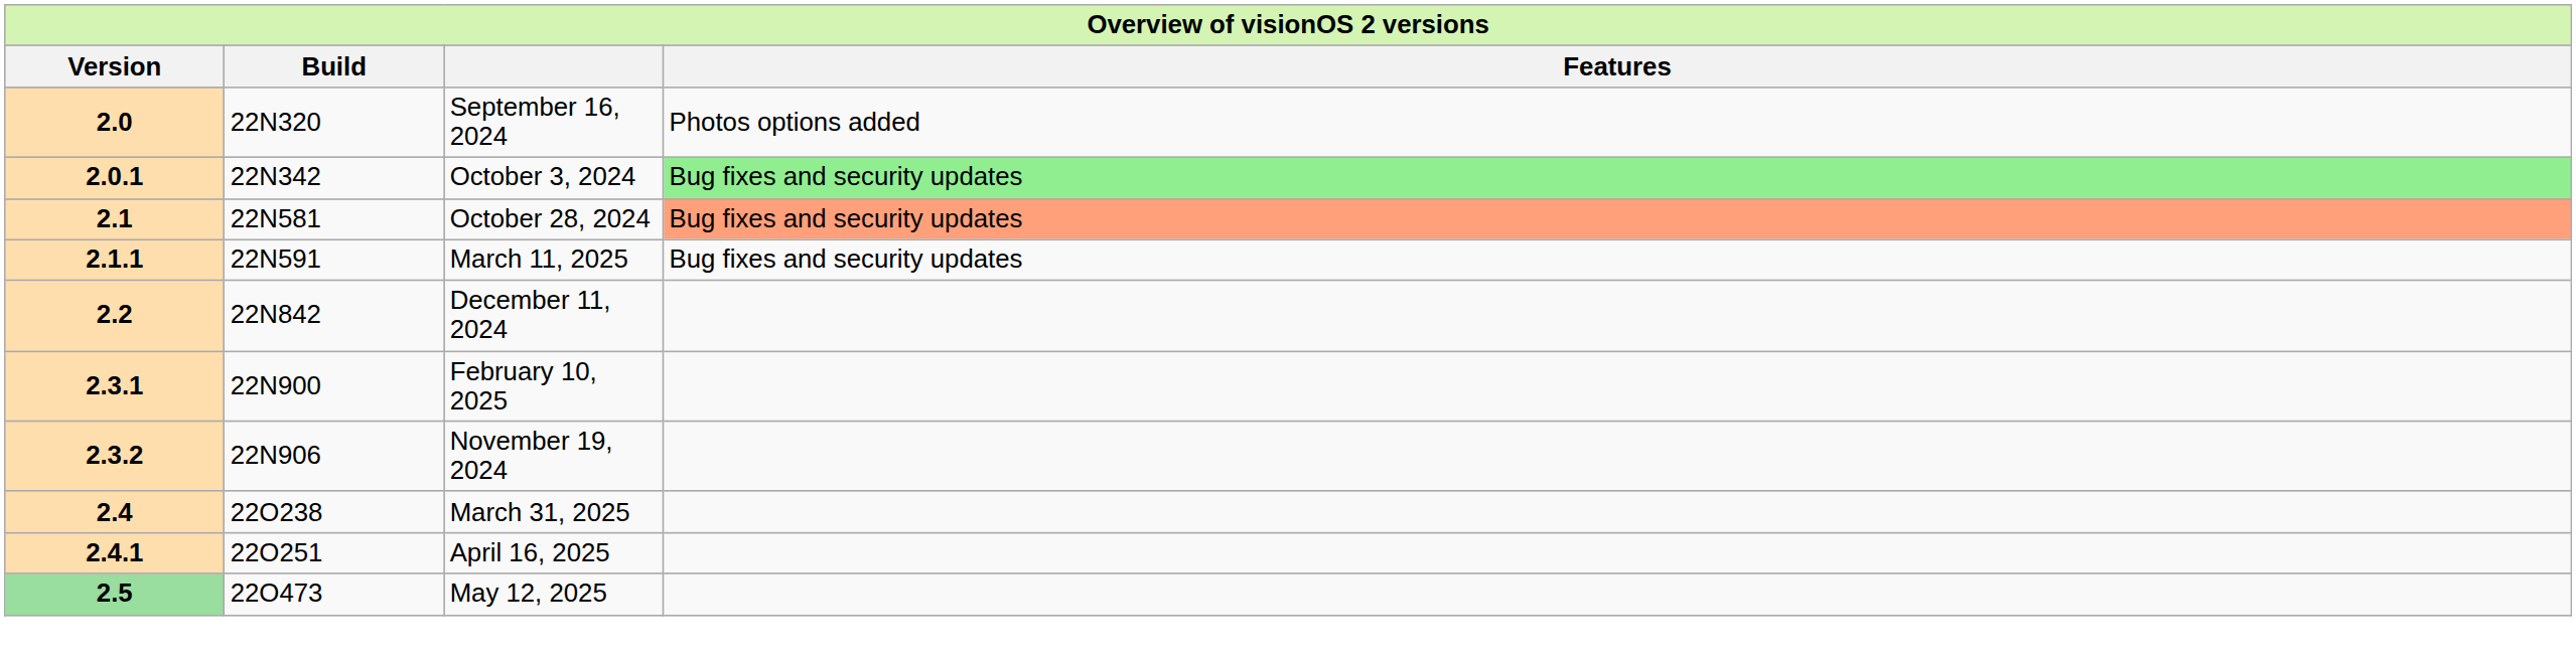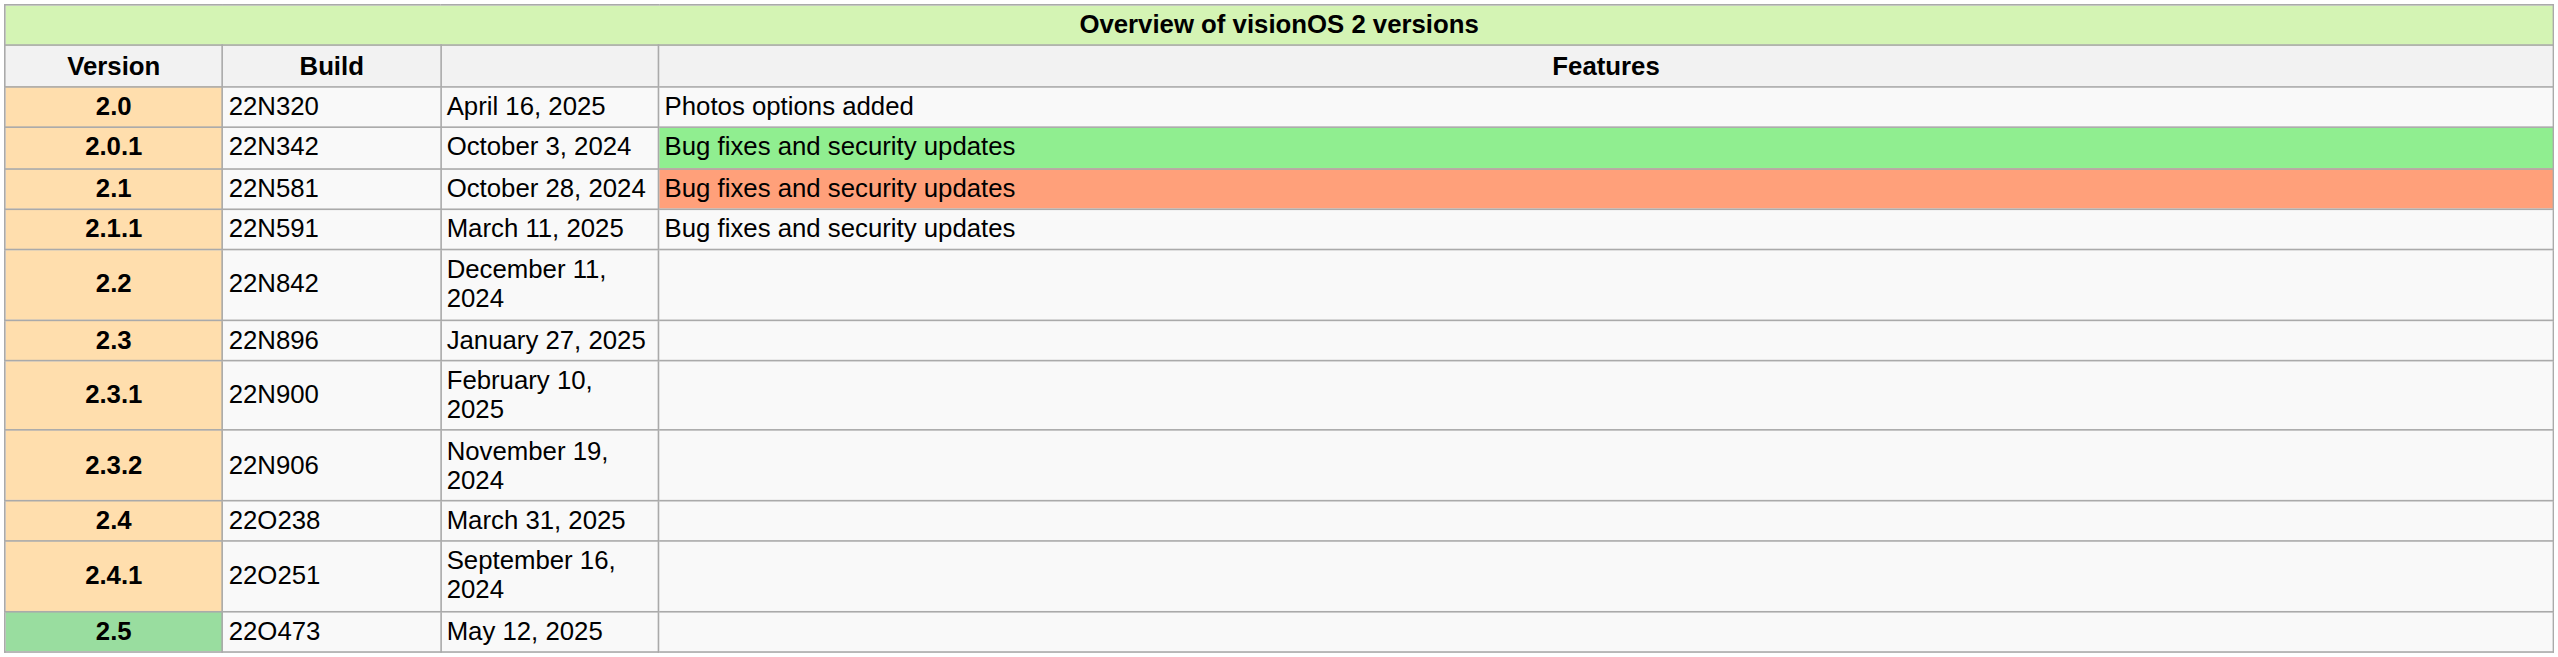2.0 | column 3: September 16, 2024 -> April 16, 2025
+ row: 2.3 | 22N896 | January 27, 2025
2.4.1 | column 3: April 16, 2025 -> September 16, 2024
